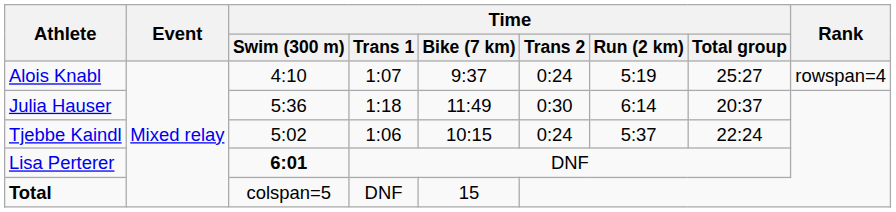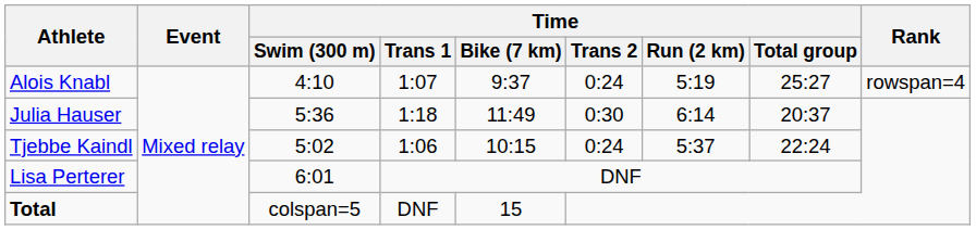Lisa Perterer | Time / Swim (300 m): bold -> normal
